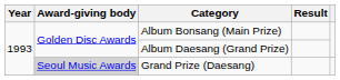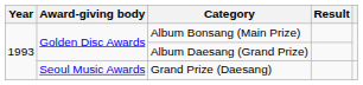Grand Prize (Daesang) | Award-giving body: lightgrey background -> no background
